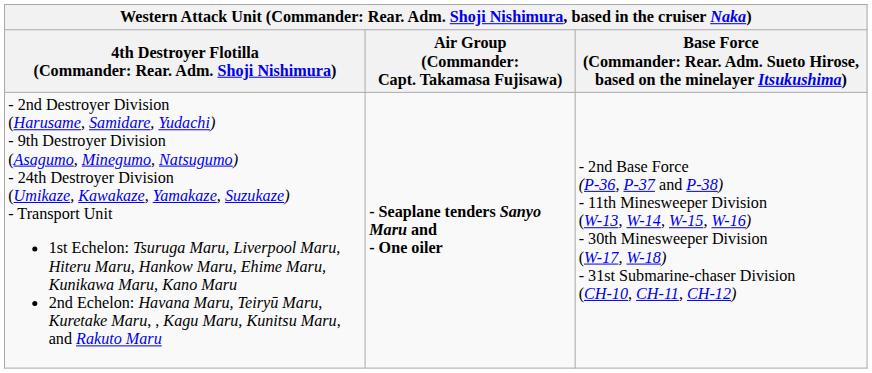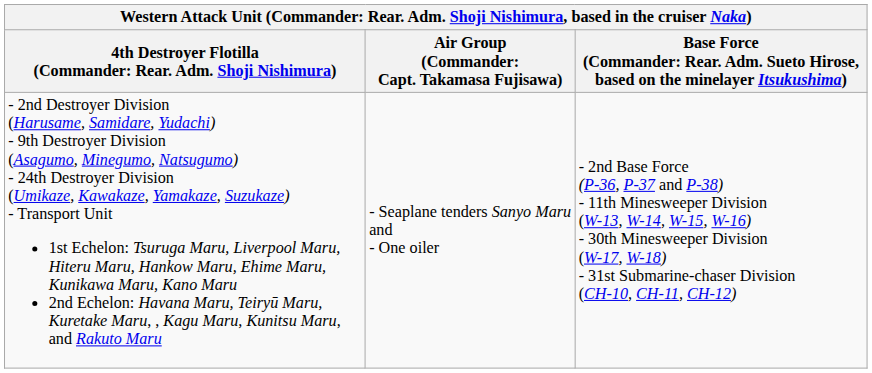row 3 | column 2: bold -> normal
